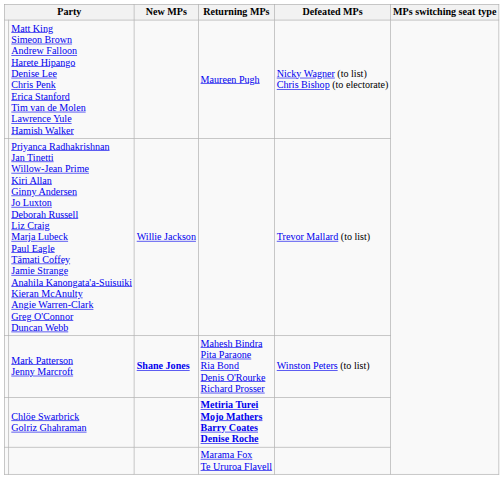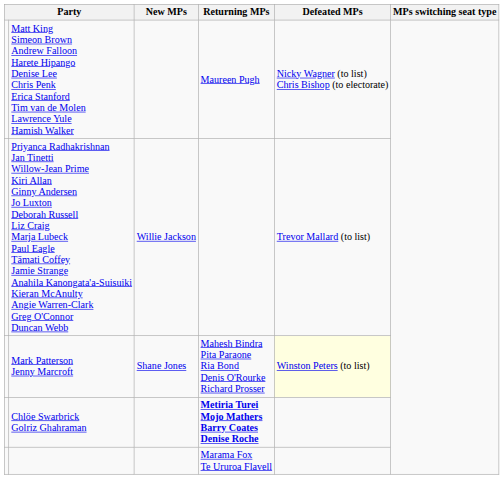Mark Patterson Jenny Marcroft | New MPs: bold -> normal
Mark Patterson Jenny Marcroft | Defeated MPs: no background -> lightyellow background
